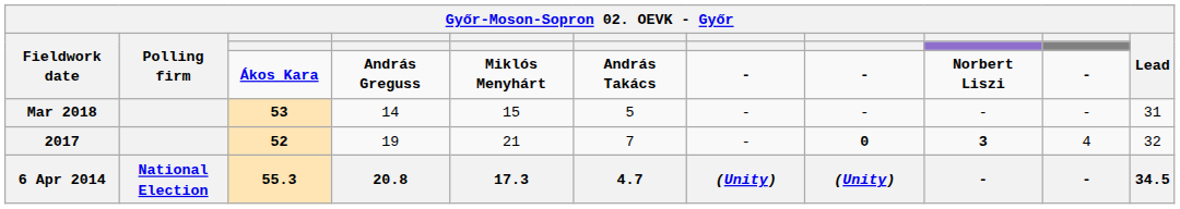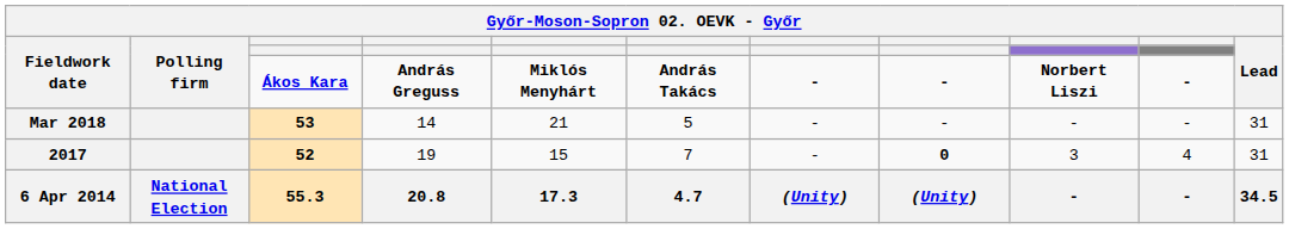Mar 2018 | column 5: 15 -> 21
2017 | column 5: 21 -> 15
2017 | column 9: bold -> normal
2017 | Lead: 32 -> 31
